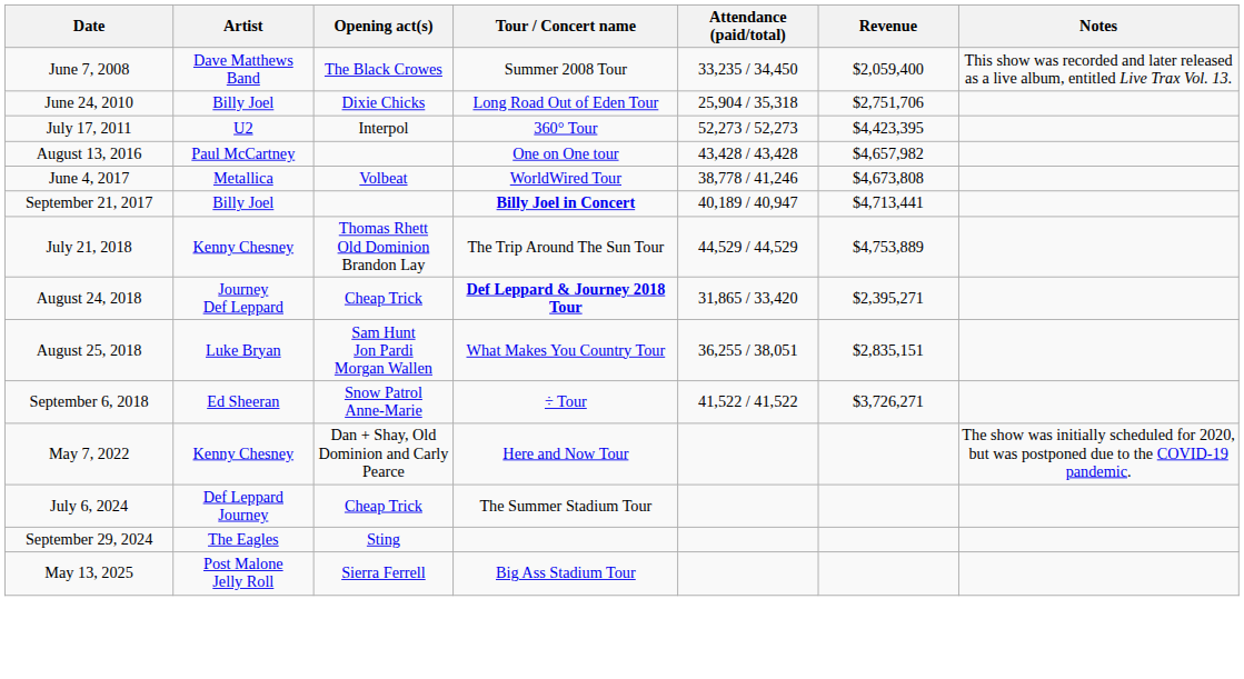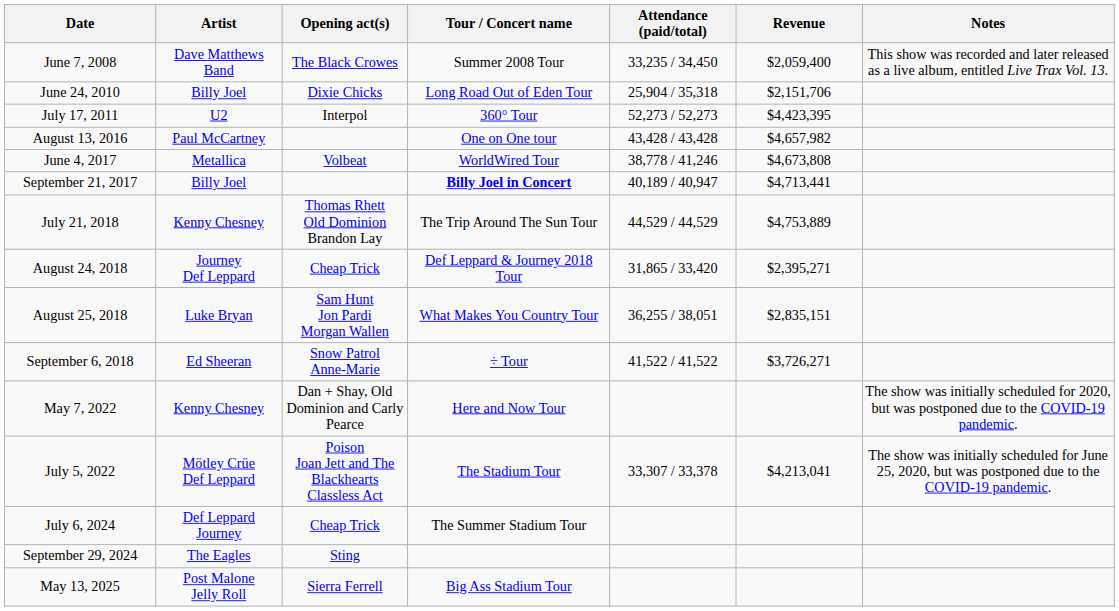June 24, 2010 | Revenue: $2,751,706 -> $2,151,706
August 24, 2018 | Tour / Concert name: bold -> normal
+ row: July 5, 2022 | Mötley Crüe Def Leppard | Poison Joan Jett and The Blackhearts Classless Act | The Stadium Tour | 33,307 / 33,378 | $4,213,041 | The show was initially scheduled for June 25, 2020, but was postponed due to the COVID-19 pandemic.
